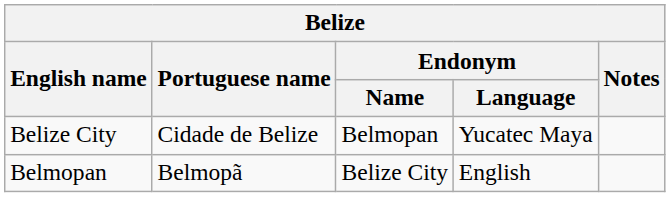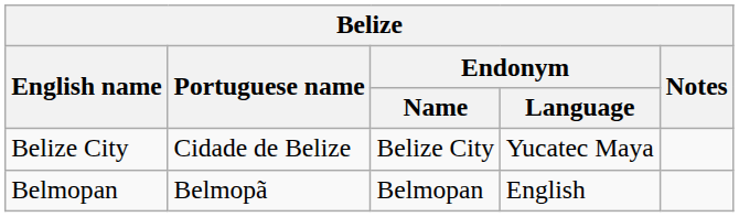row 4 | Endonym / Name: Belmopan -> Belize City
row 5 | Endonym / Name: Belize City -> Belmopan
